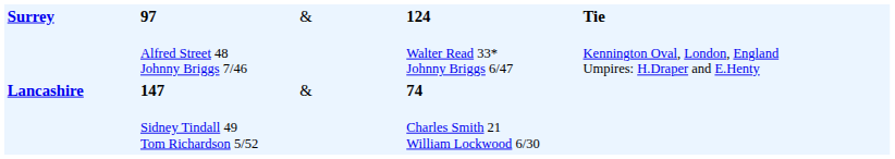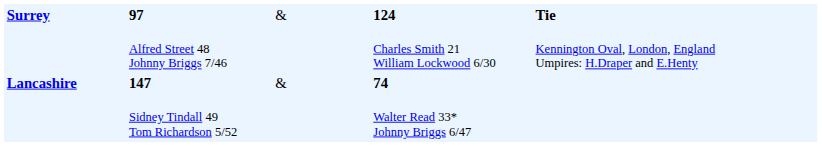Alfred Street 48 Johnny Briggs 7/46 | column 4: Walter Read 33* Johnny Briggs 6/47 -> Charles Smith 21 William Lockwood 6/30
Sidney Tindall 49 Tom Richardson 5/52 | column 4: Charles Smith 21 William Lockwood 6/30 -> Walter Read 33* Johnny Briggs 6/47
